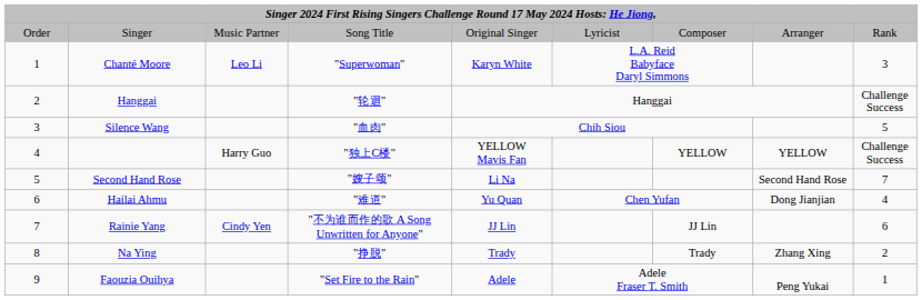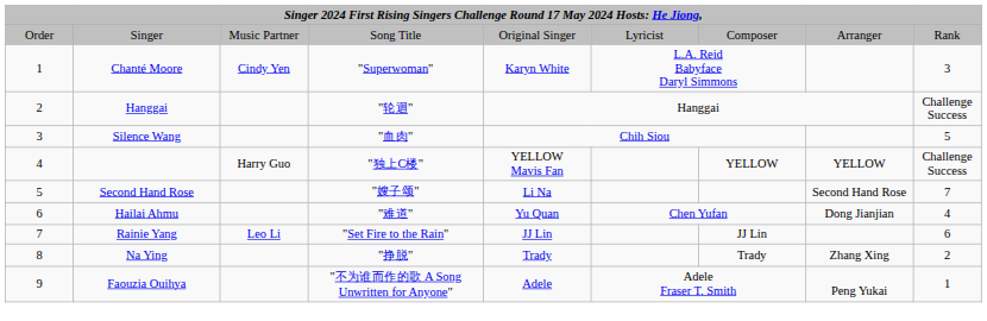Chanté Moore | column 3: Leo Li -> Cindy Yen
Rainie Yang | column 3: Cindy Yen -> Leo Li
Rainie Yang | column 4: "不为谁而作的歌 A Song Unwritten for Anyone" -> "Set Fire to the Rain"
Faouzia Ouihya | column 4: "Set Fire to the Rain" -> "不为谁而作的歌 A Song Unwritten for Anyone"
